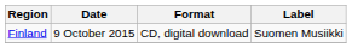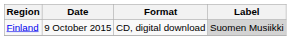Finland | Label: no background -> lightgrey background
